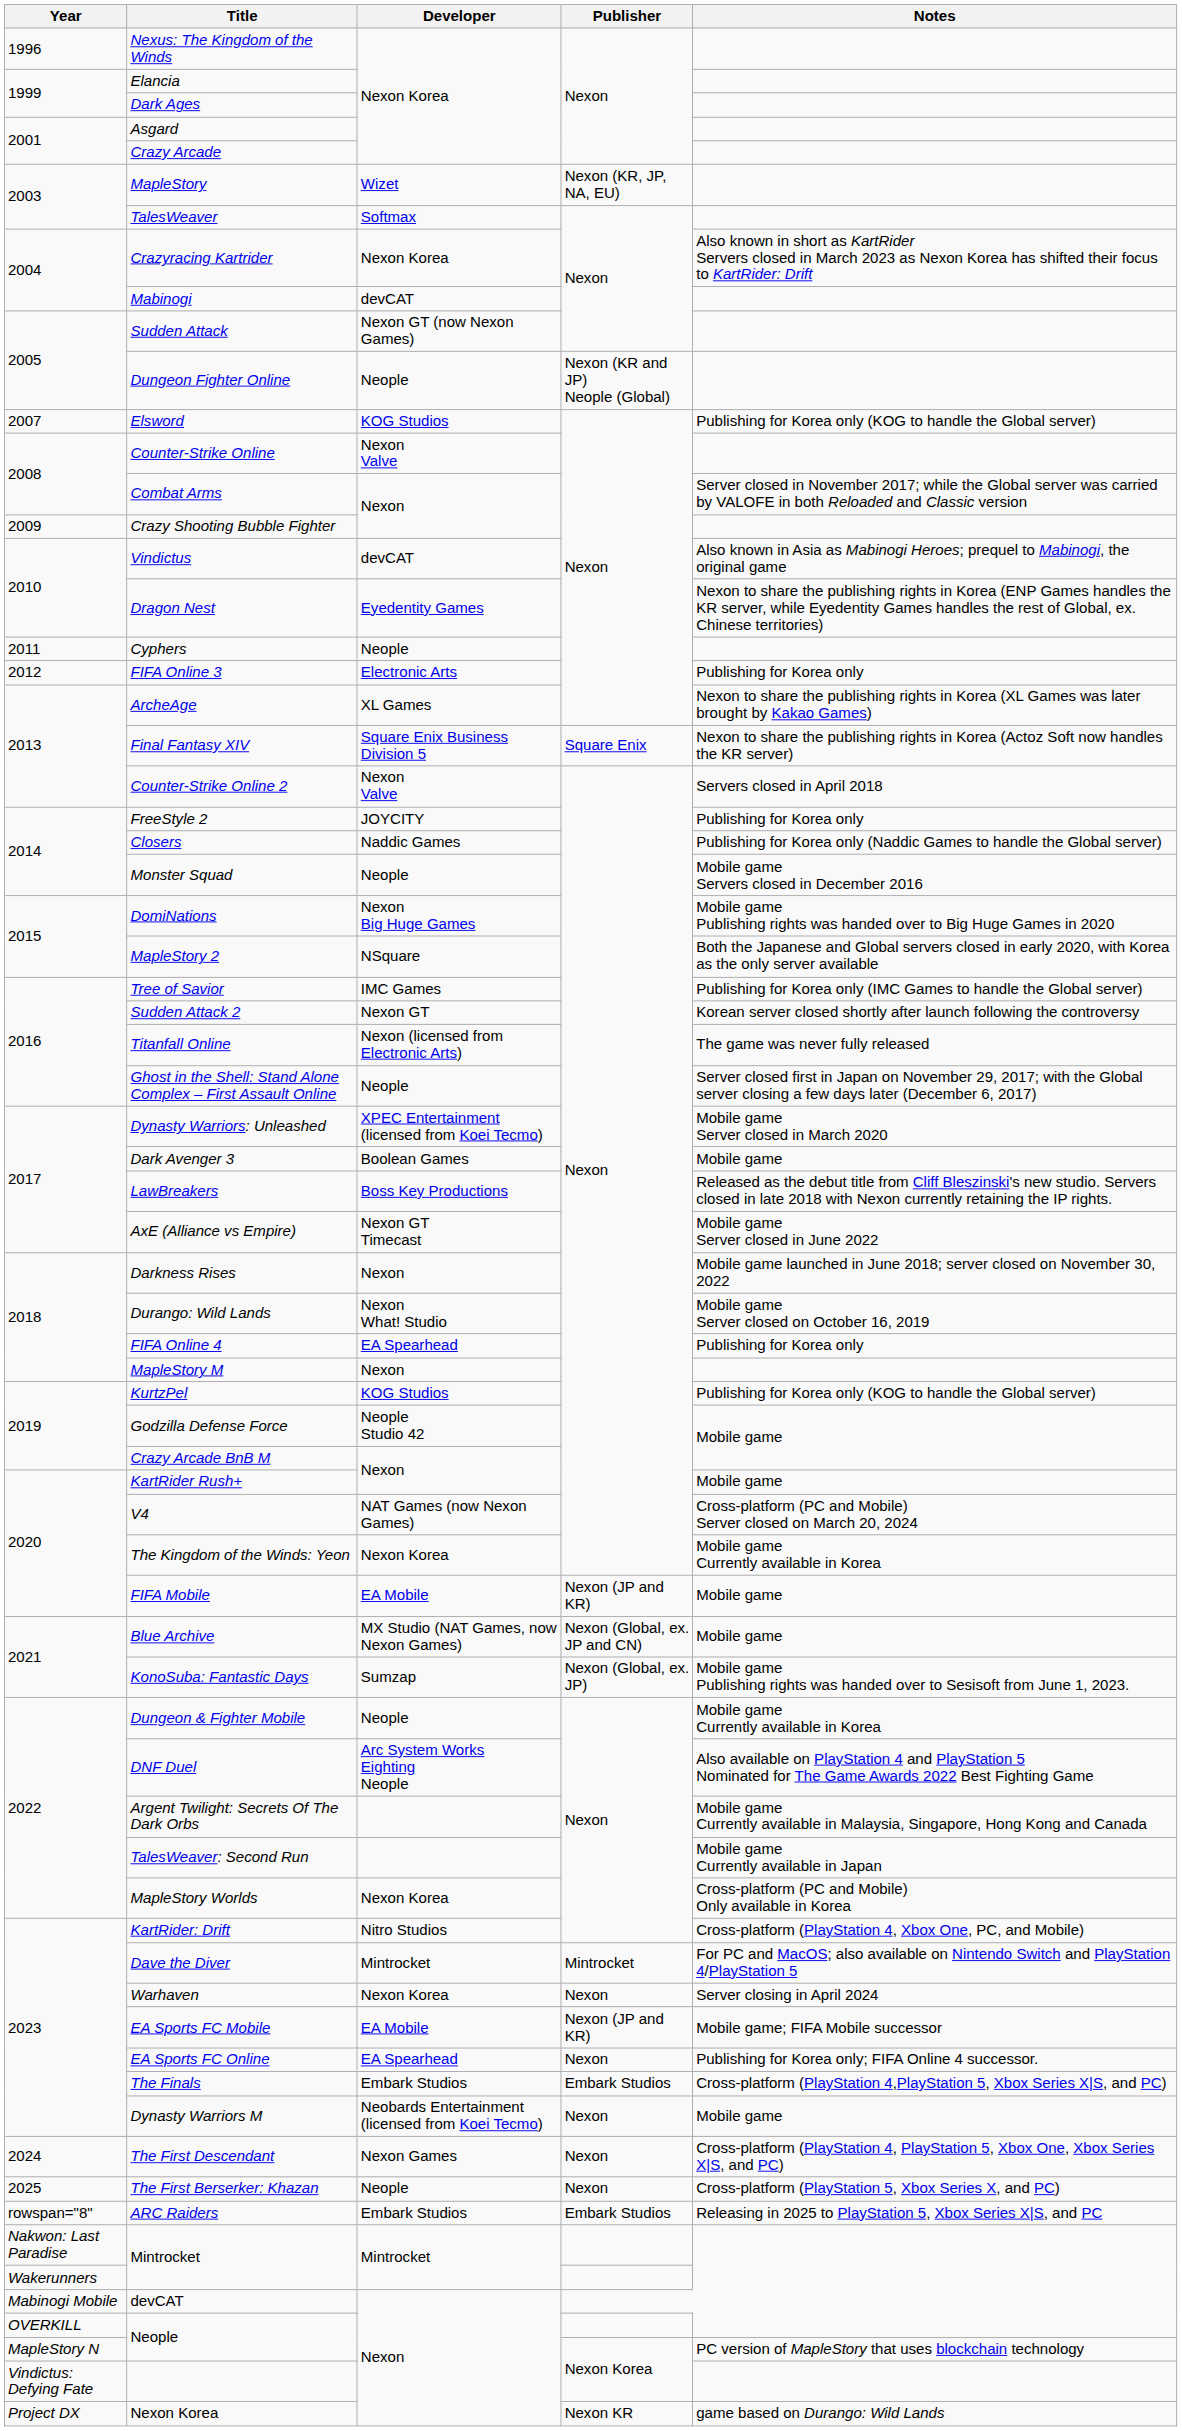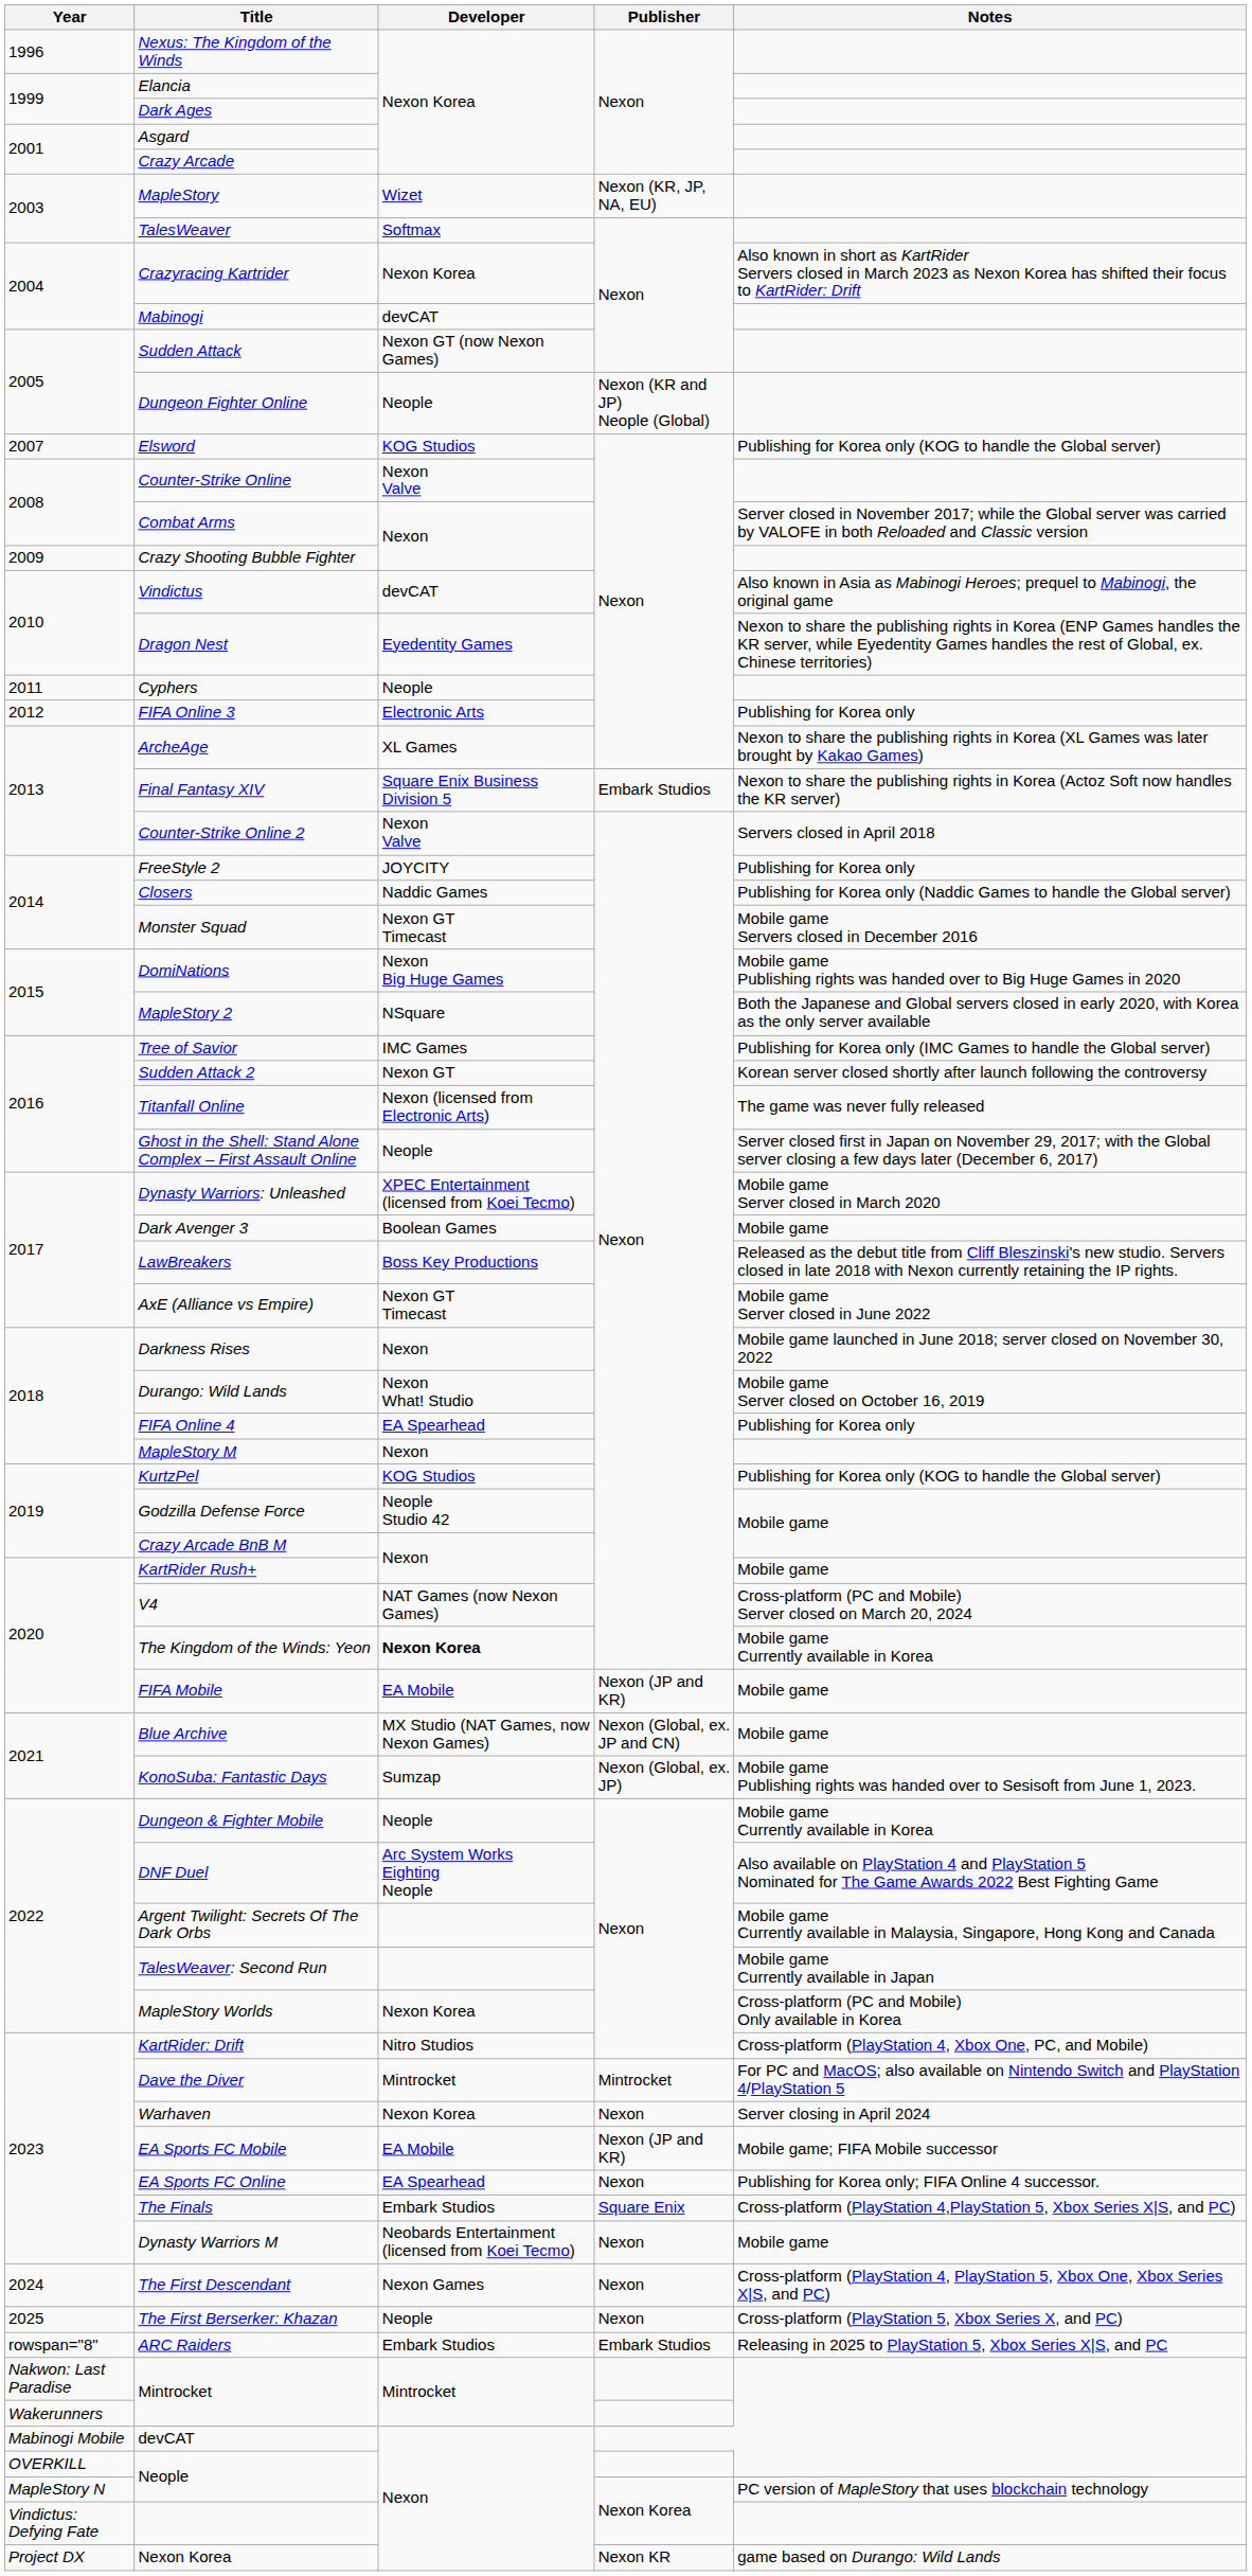Final Fantasy XIV | Publisher: Square Enix -> Embark Studios
Monster Squad | Developer: Neople -> Nexon GT Timecast
The Kingdom of the Winds: Yeon | Developer: normal -> bold
The Finals | Publisher: Embark Studios -> Square Enix
